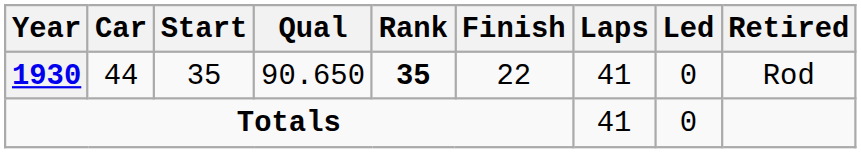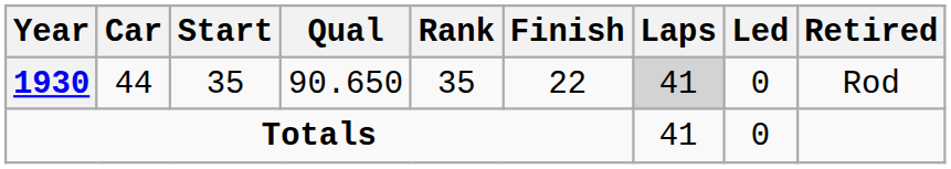1930 | Rank: bold -> normal
1930 | Laps: no background -> lightgrey background
